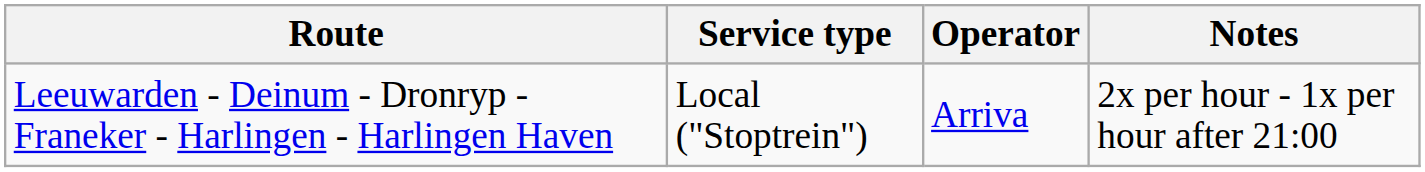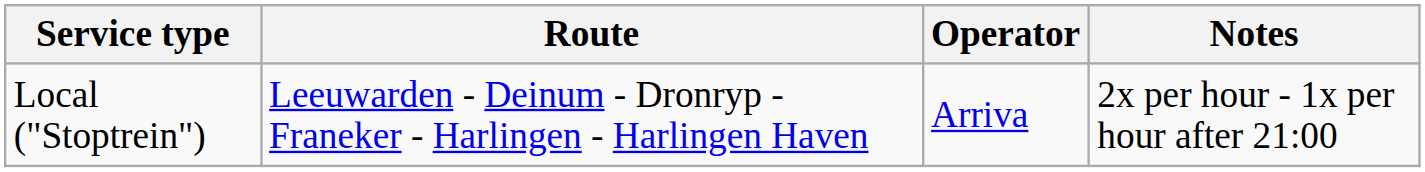columns swapped: Route <-> Service type
